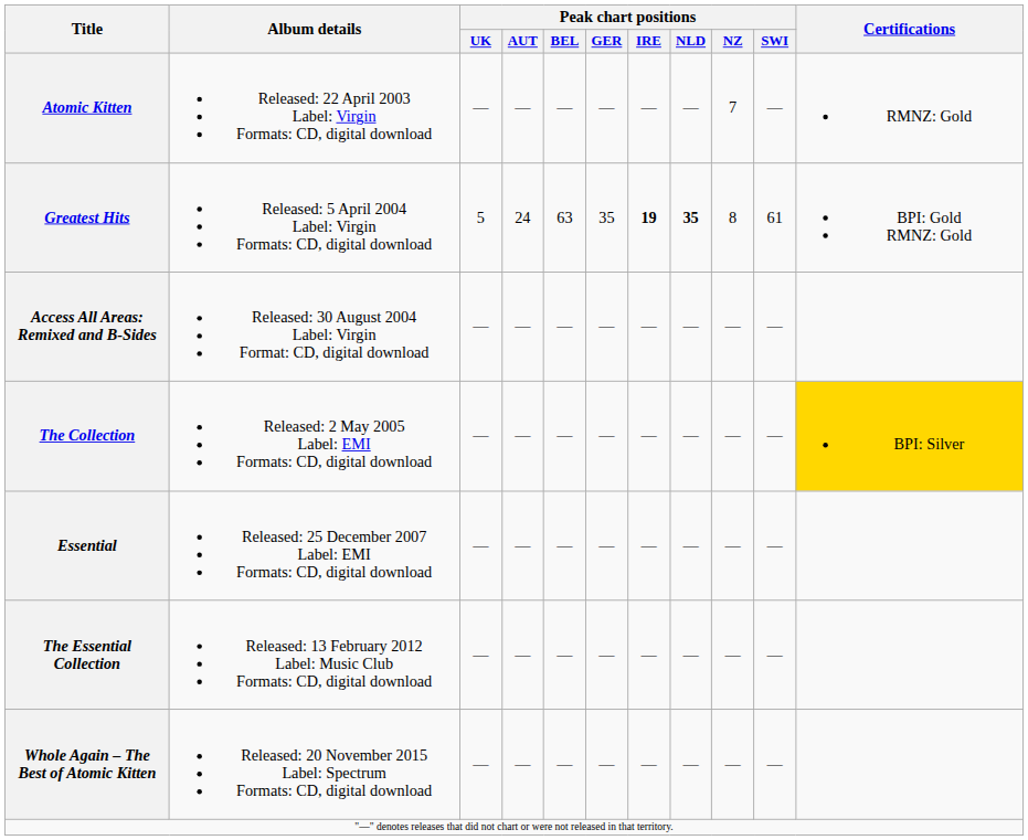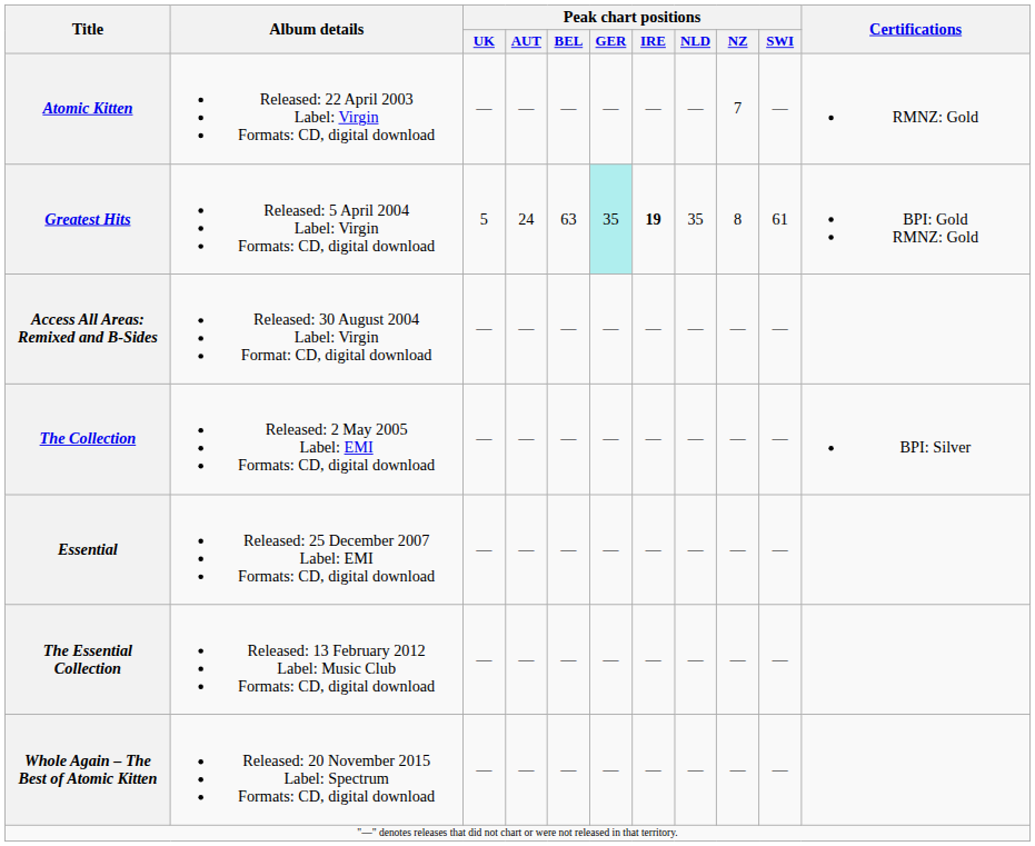Greatest Hits | Peak chart positions / GER: no background -> paleturquoise background
Greatest Hits | Peak chart positions / NLD: bold -> normal
The Collection | Certifications: gold background -> no background
